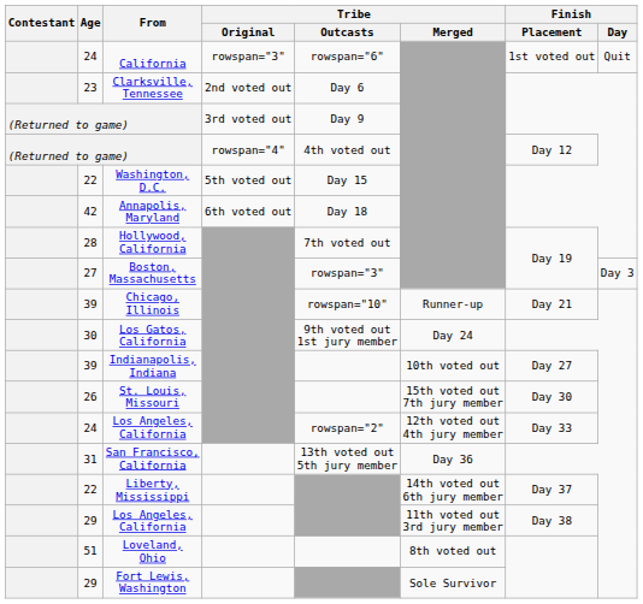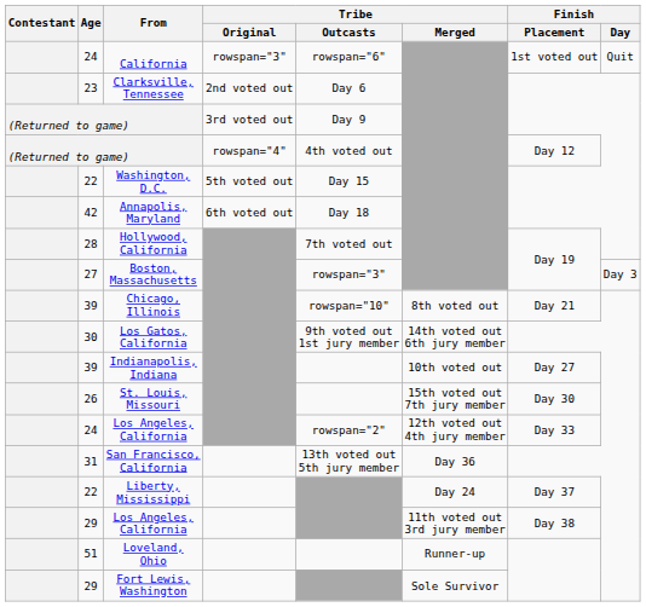Chicago, Illinois | Tribe / Merged: Runner-up -> 8th voted out
Los Gatos, California | Tribe / Merged: Day 24 -> 14th voted out 6th jury member
Liberty, Mississippi | Tribe / Merged: 14th voted out 6th jury member -> Day 24
Loveland, Ohio | Tribe / Merged: 8th voted out -> Runner-up
